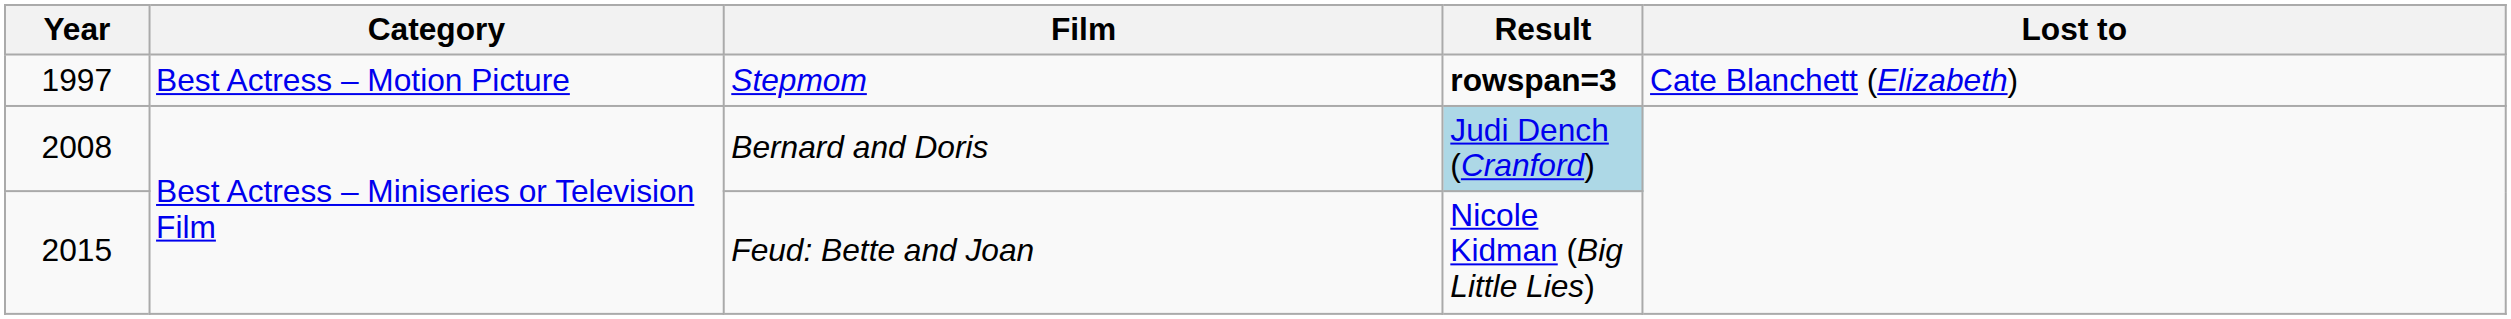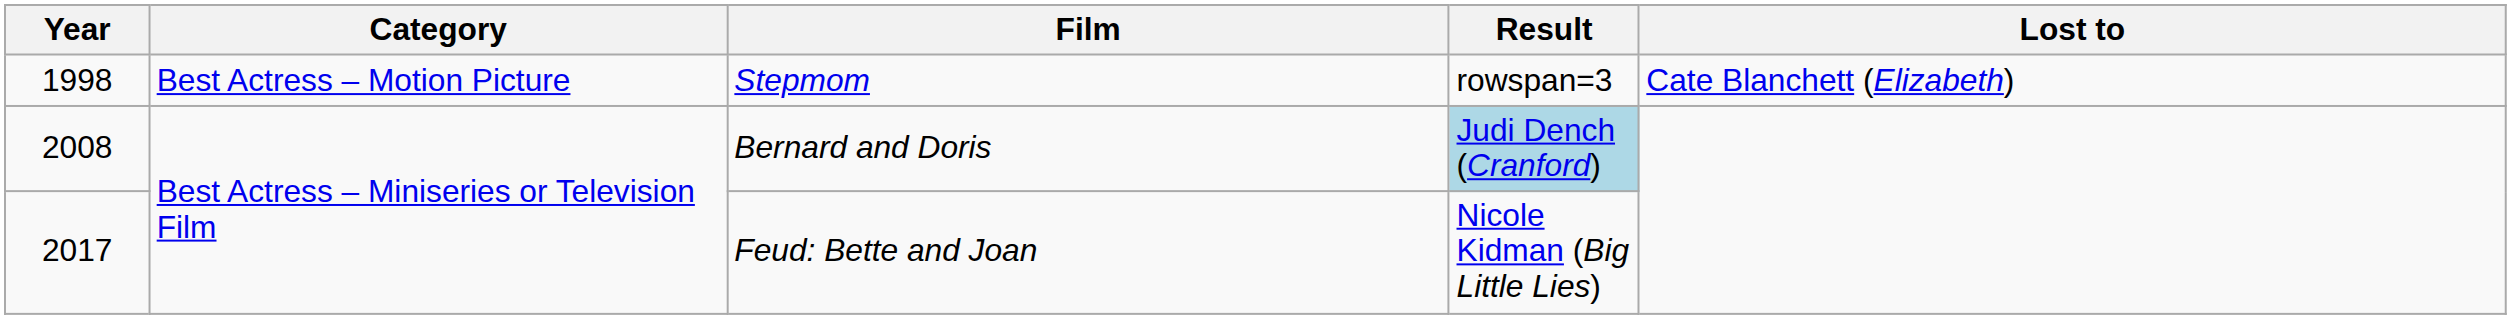Stepmom | Year: 1997 -> 1998
Stepmom | Result: bold -> normal
Feud: Bette and Joan | Year: 2015 -> 2017
